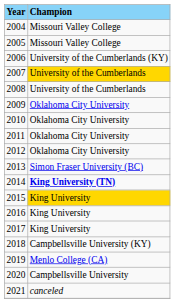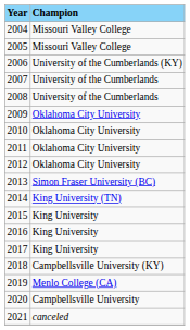2007 | Champion: gold background -> no background
2014 | Champion: bold -> normal
2015 | Champion: gold background -> no background
